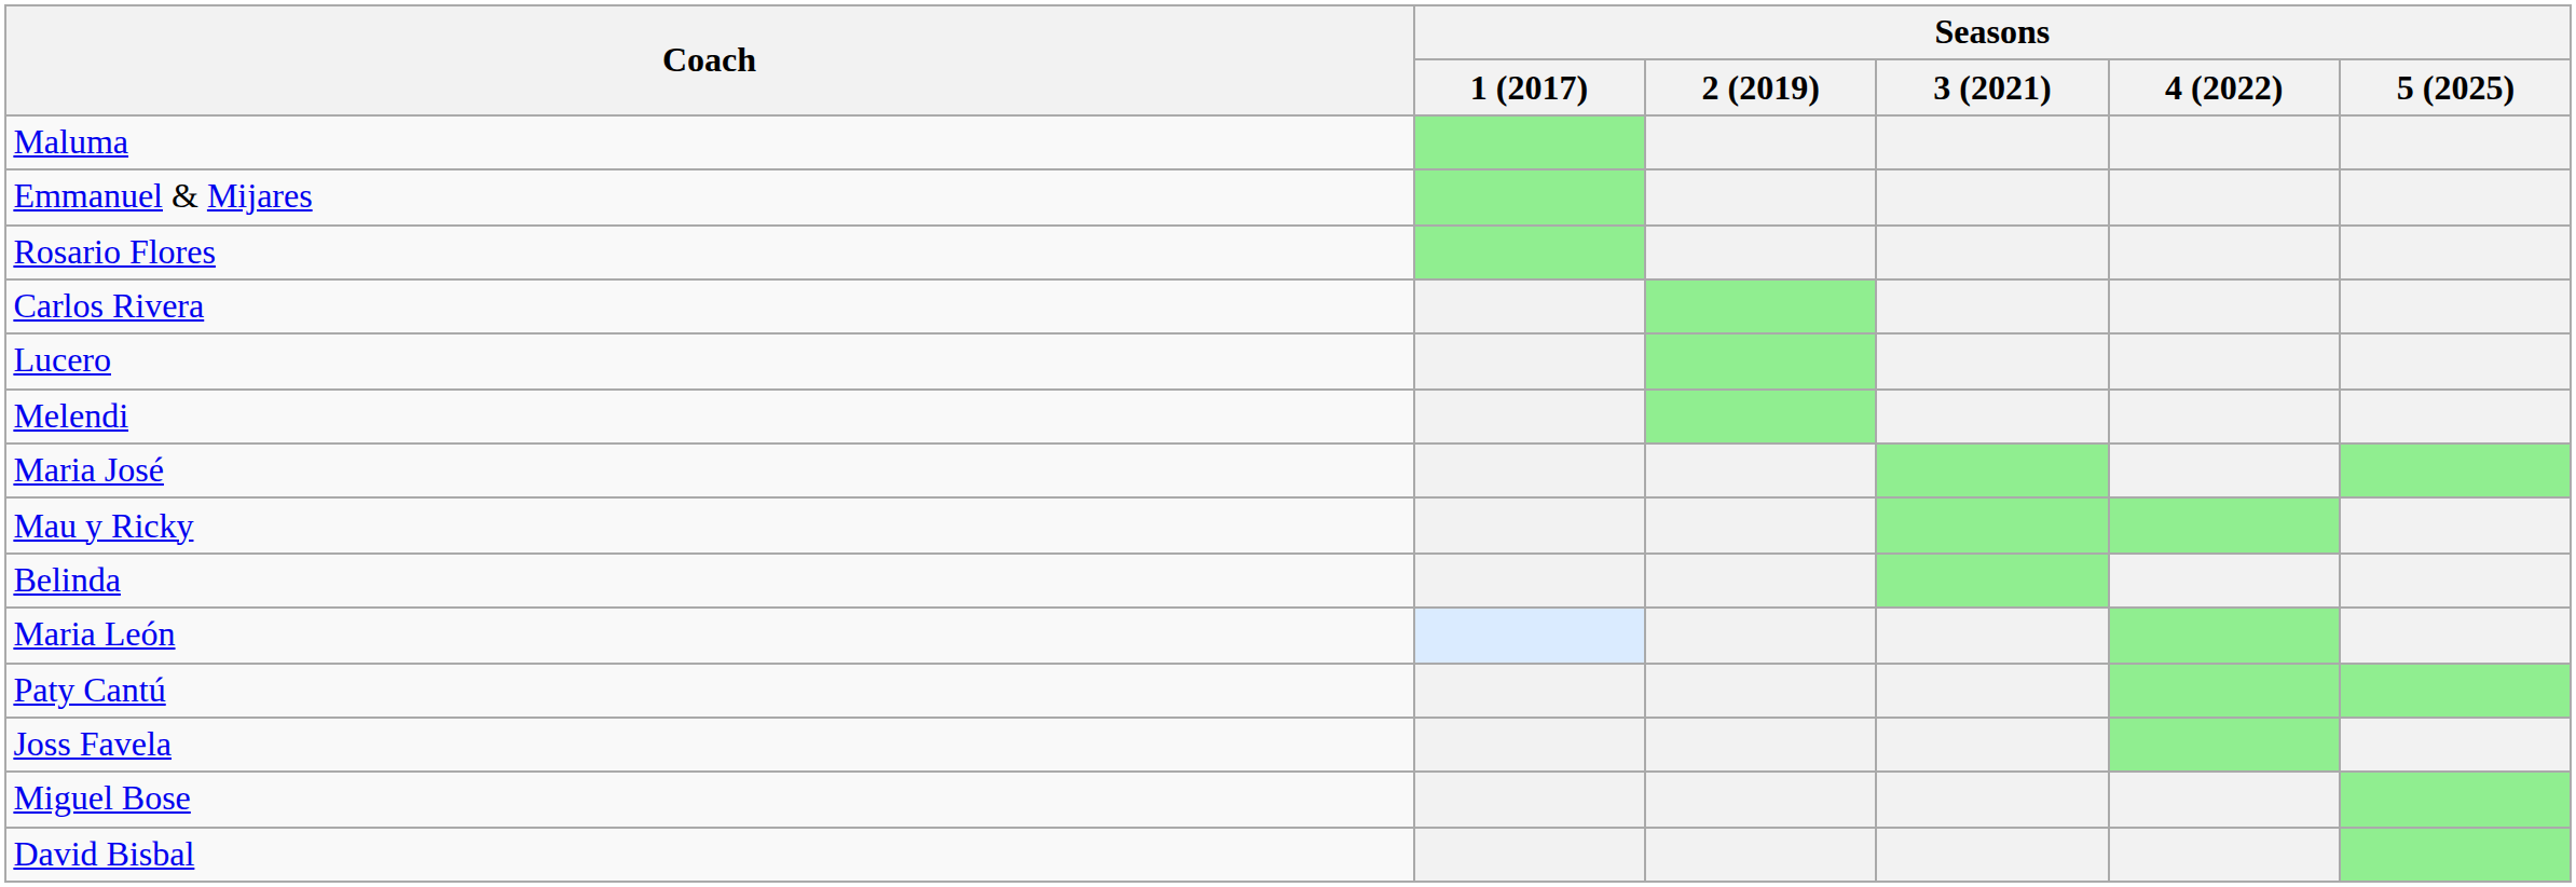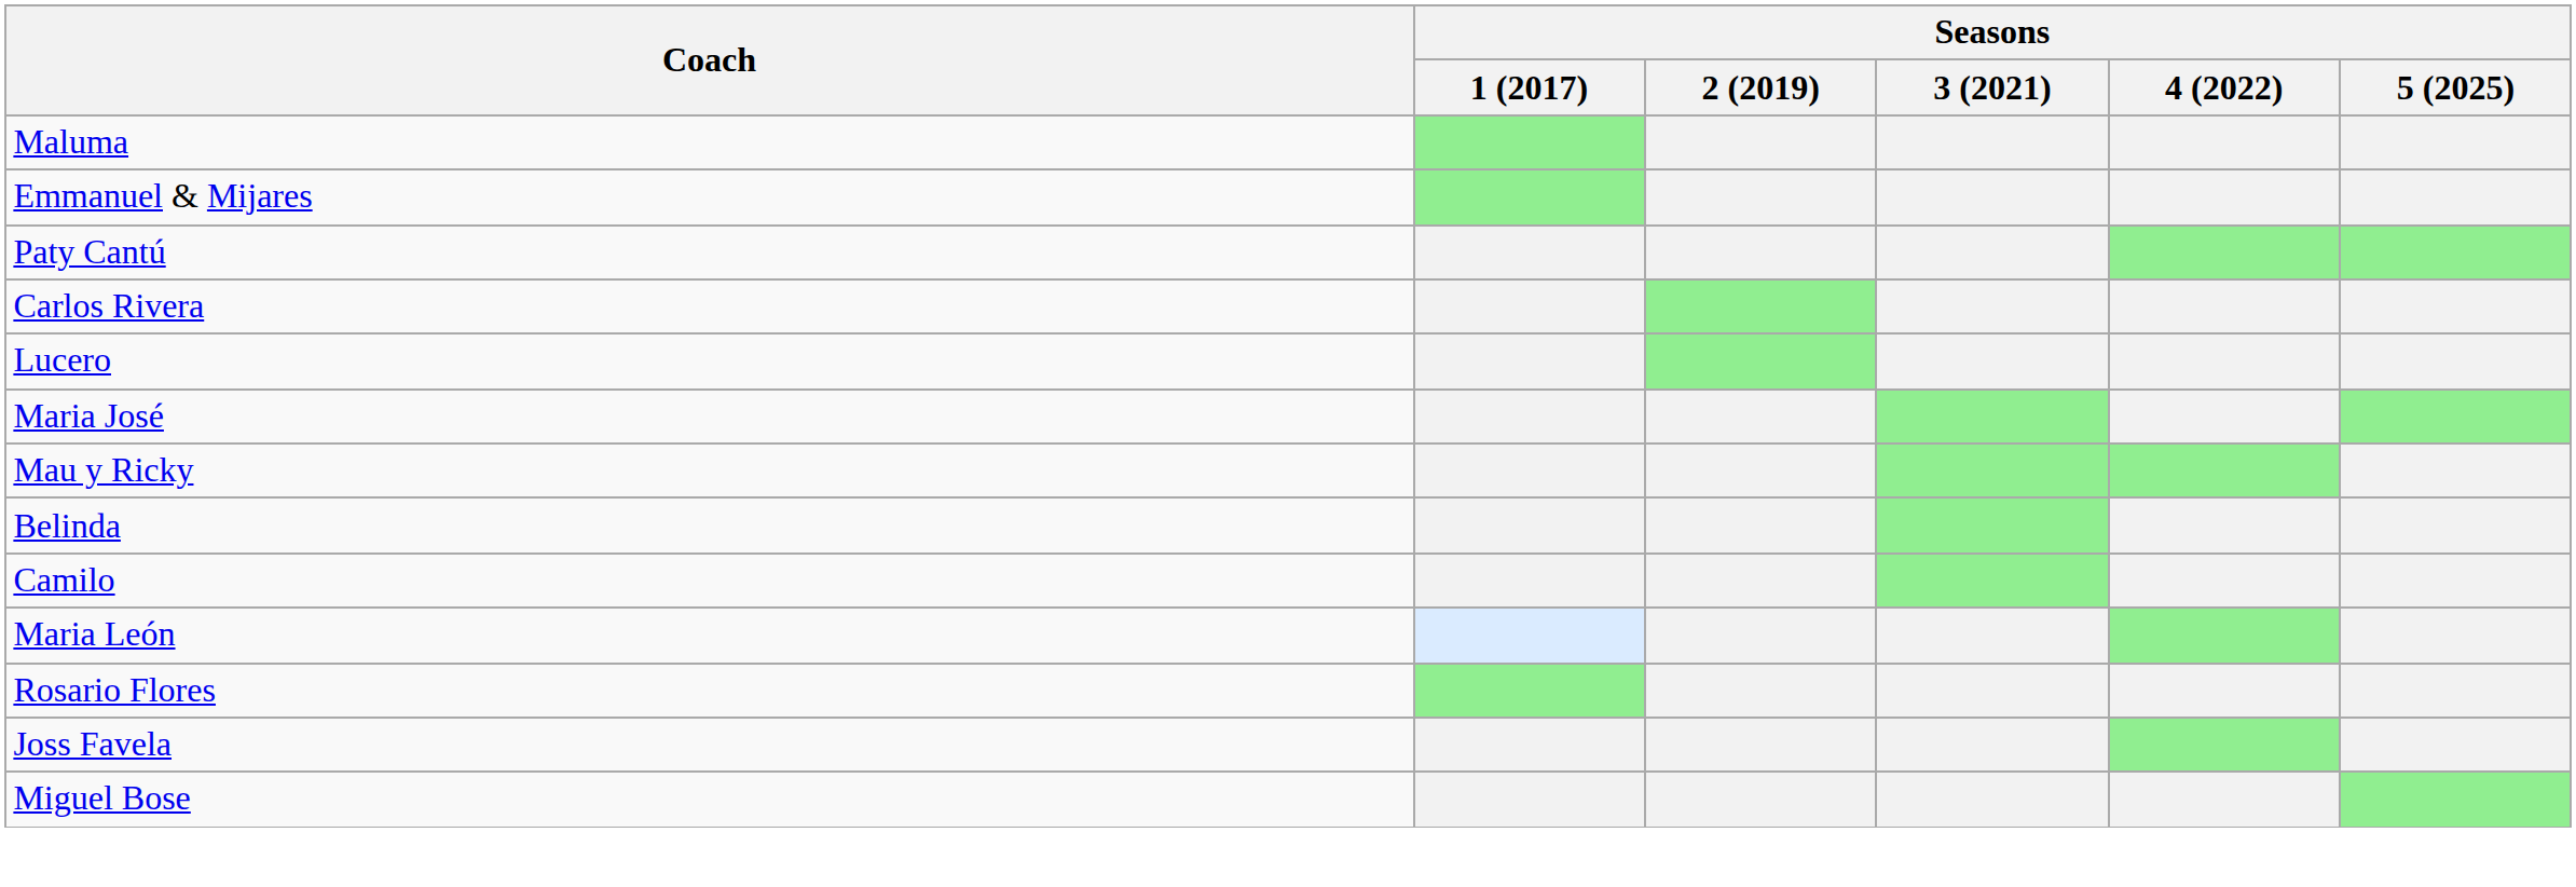rows swapped: Rosario Flores <-> Paty Cantú
- row: Melendi
+ row: Camilo
- row: David Bisbal
